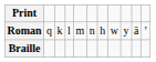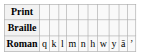rows swapped: Roman <-> Braille
